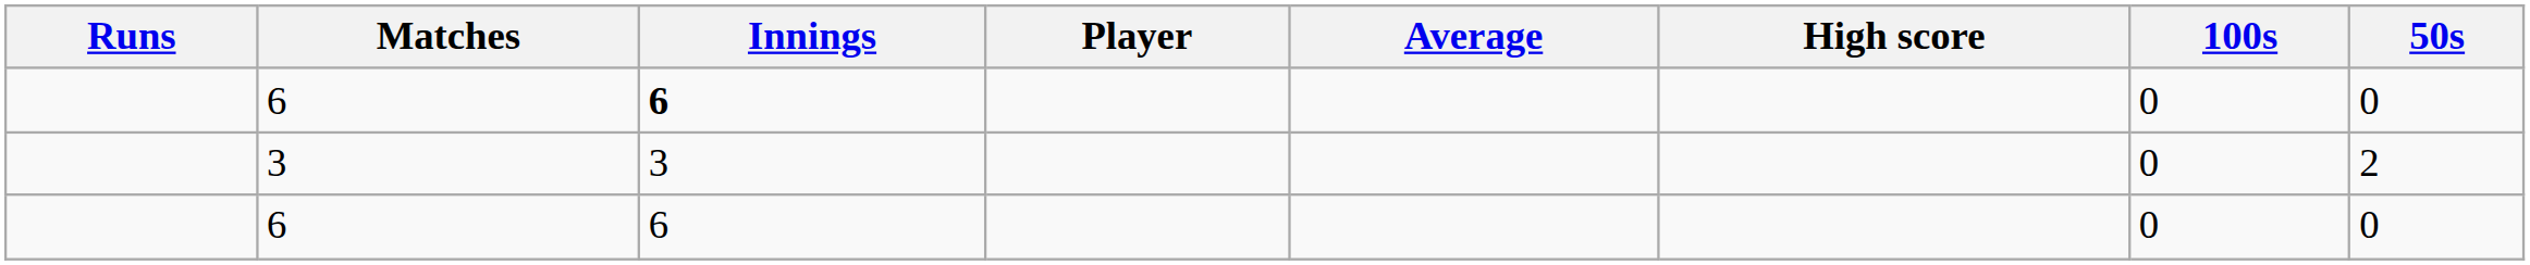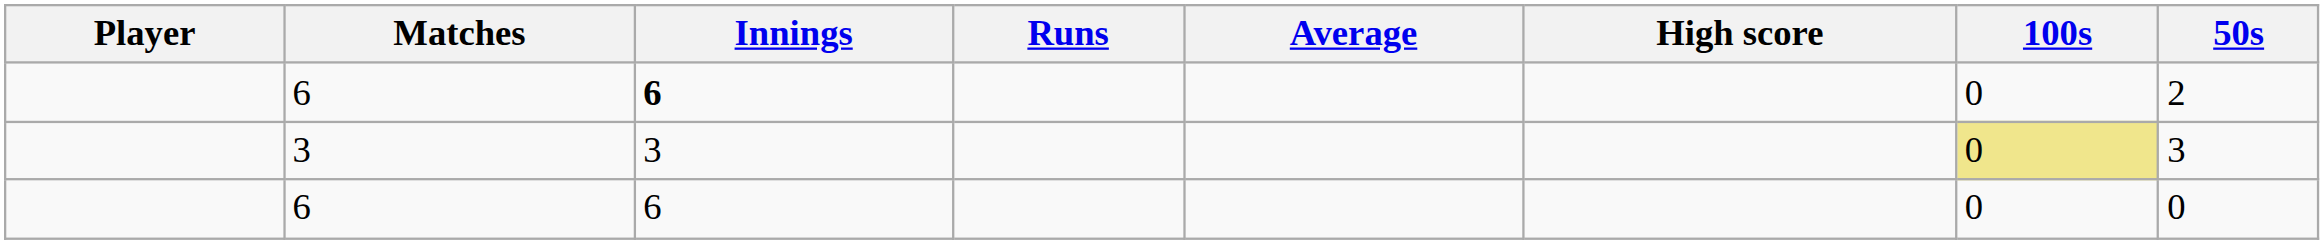columns swapped: Player <-> Runs
row 2 | 50s: 0 -> 2
row 3 | 100s: no background -> khaki background
row 3 | 50s: 2 -> 3
